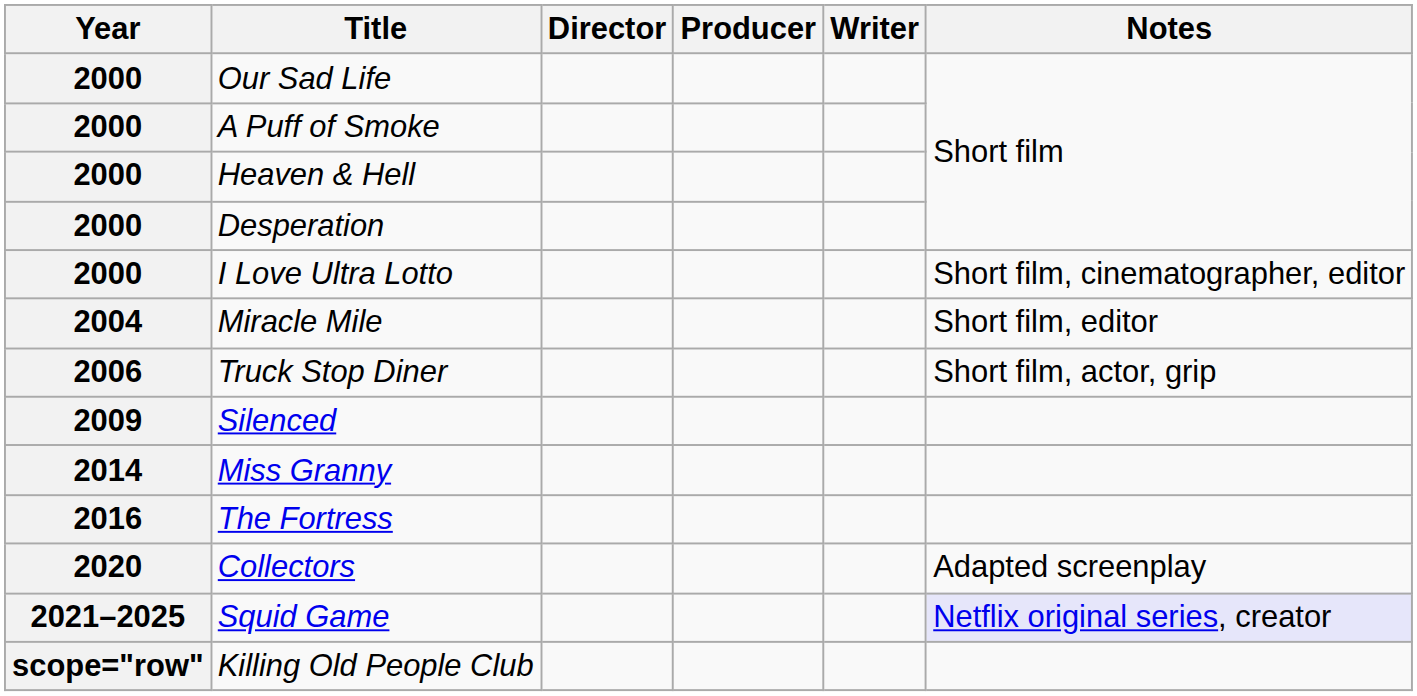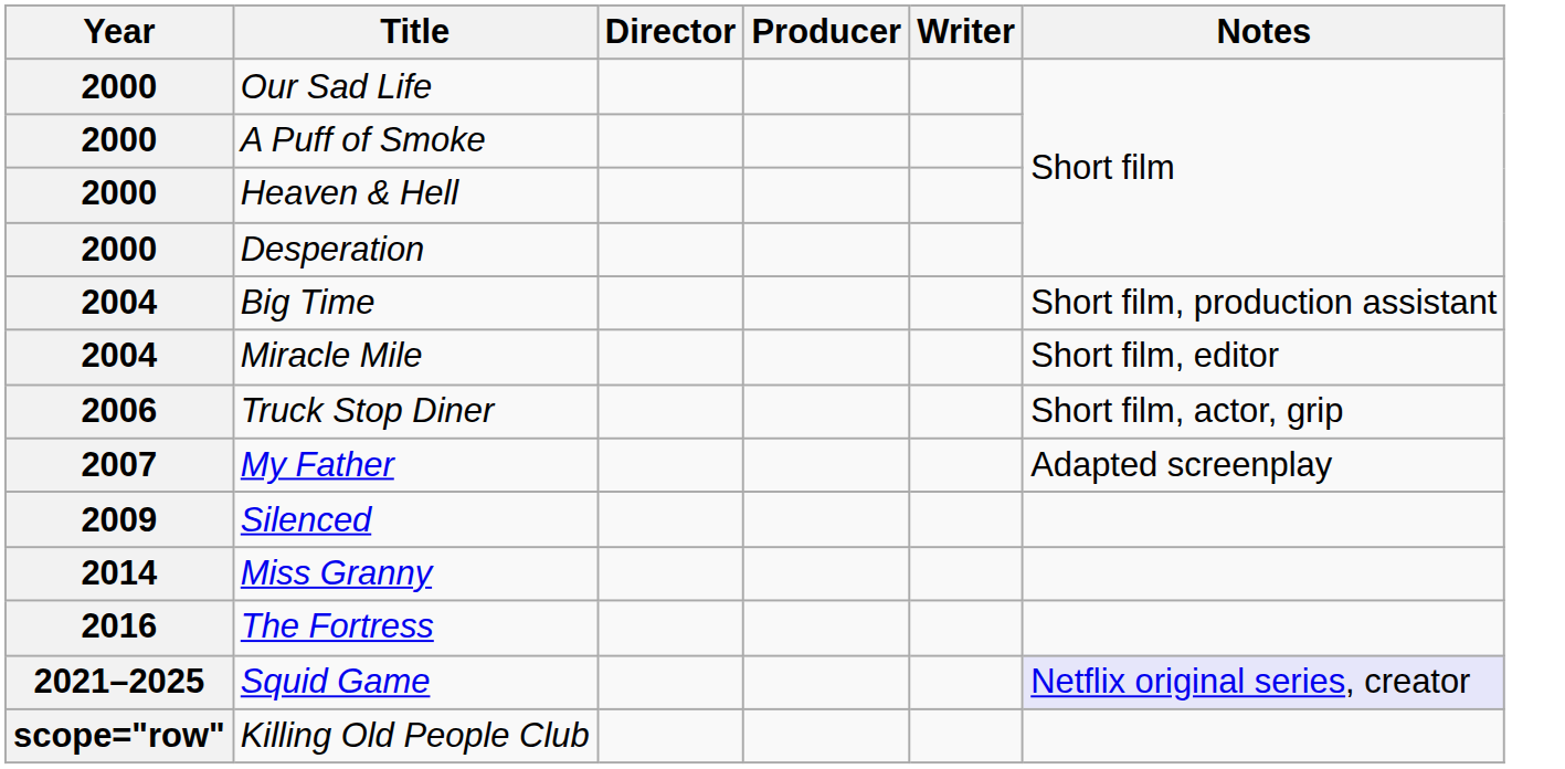- row: 2000 | I Love Ultra Lotto | Short film, cinematographer, editor
+ row: 2004 | Big Time | Short film, production assistant
+ row: 2007 | My Father | Adapted screenplay
- row: 2020 | Collectors | Adapted screenplay
